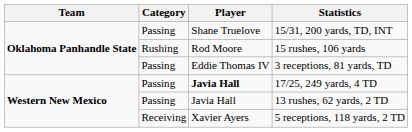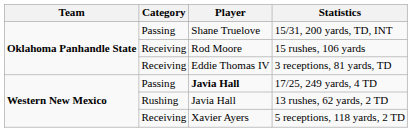15 rushes, 106 yards | Category: Rushing -> Receiving
3 receptions, 81 yards, TD | Category: Passing -> Receiving
13 rushes, 62 yards, 2 TD | Category: Passing -> Rushing
